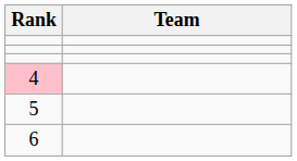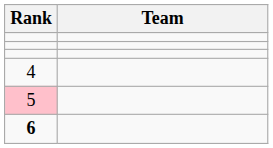row 5 | Rank: pink background -> no background
row 6 | Rank: no background -> pink background
row 7 | Rank: normal -> bold
